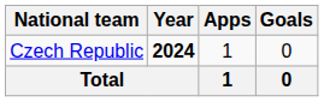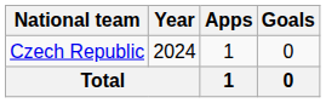Czech Republic | Year: bold -> normal
